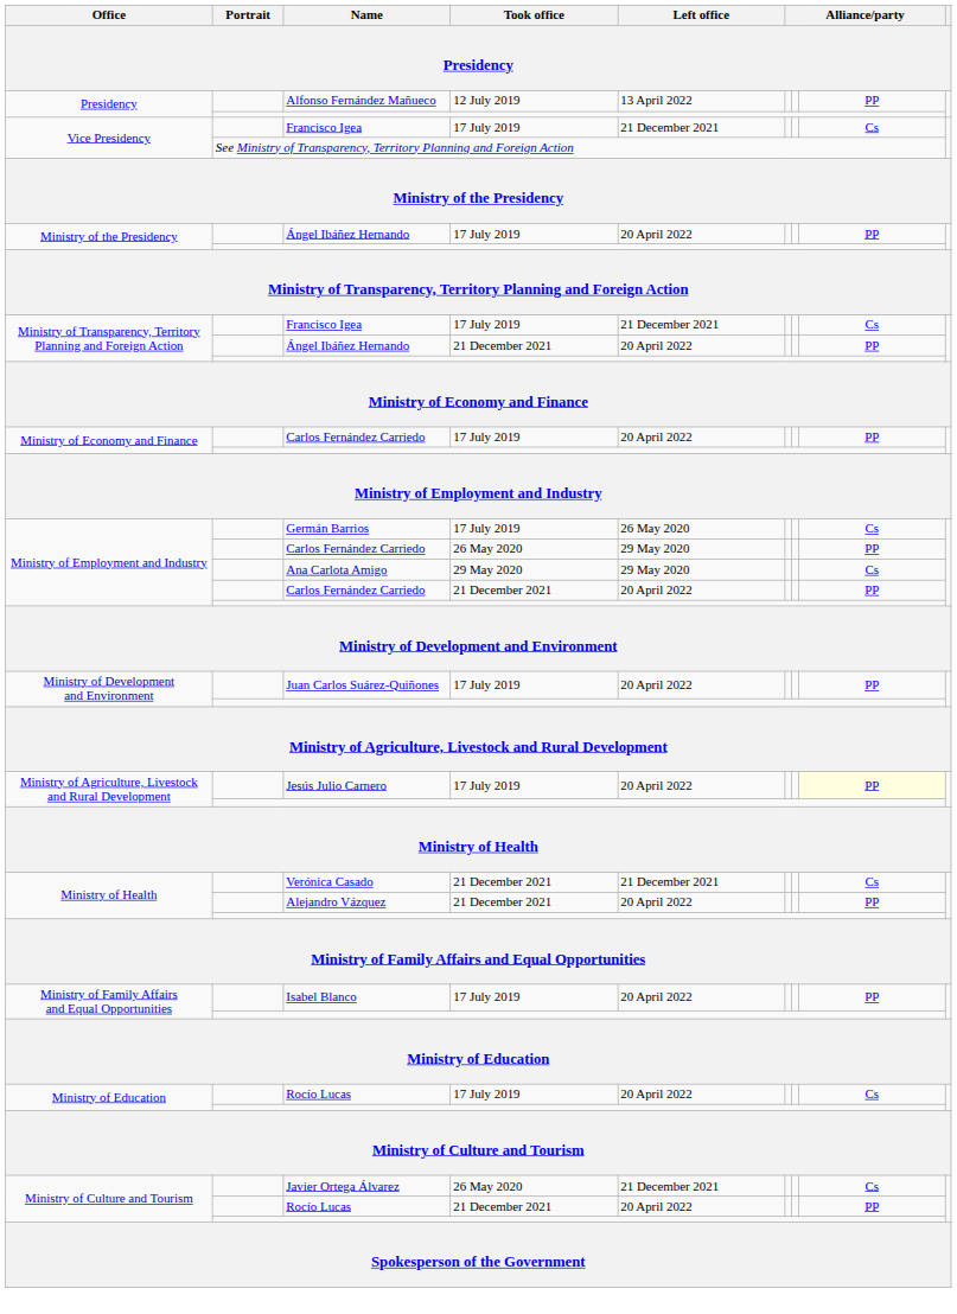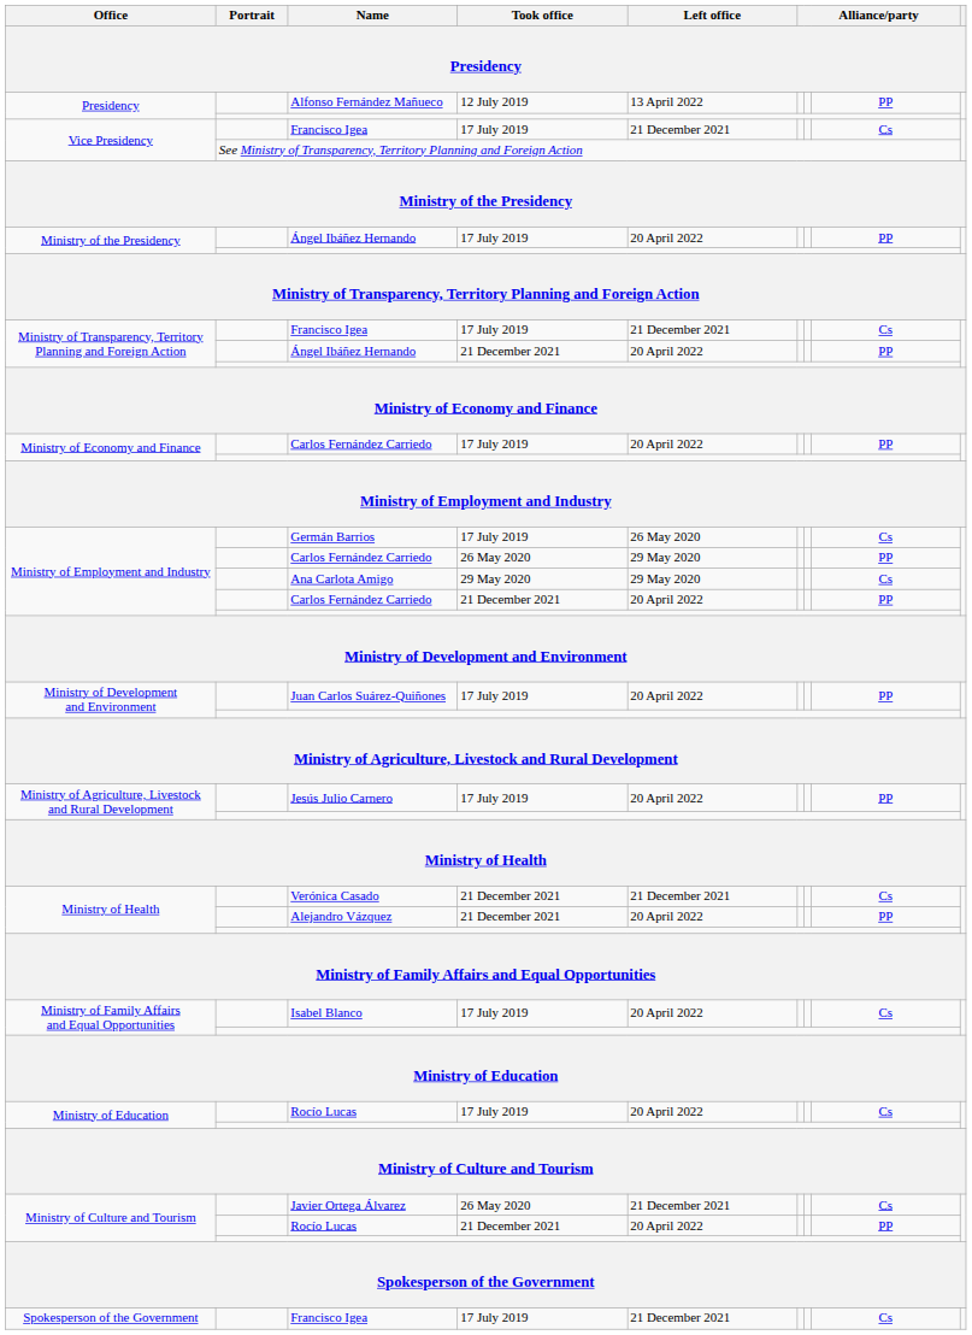Jesús Julio Carnero | column 8: lightyellow background -> no background
Isabel Blanco | column 8: PP -> Cs
+ row: Spokesperson of the Government | Francisco Igea | 17 July 2019 | 21 December 2021 | Cs
